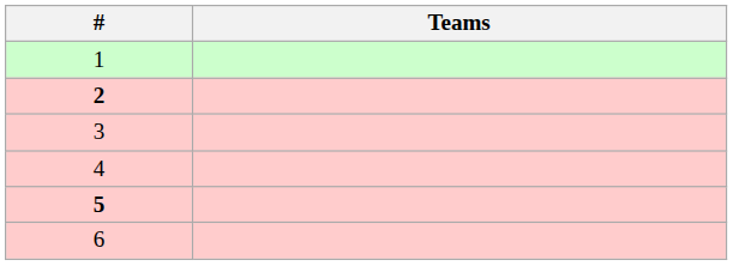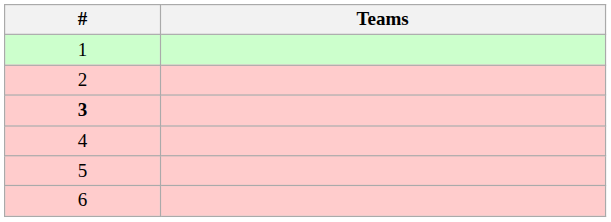2 | #: bold -> normal
3 | #: normal -> bold
5 | #: bold -> normal
